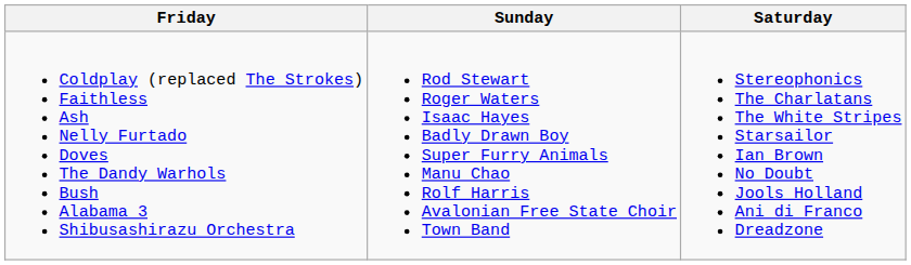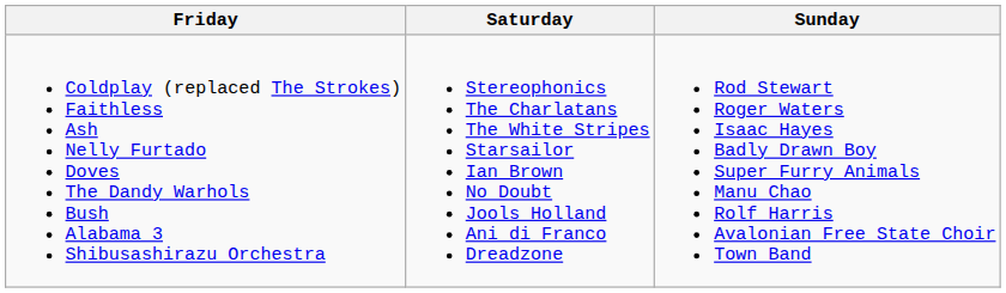columns swapped: Saturday <-> Sunday
